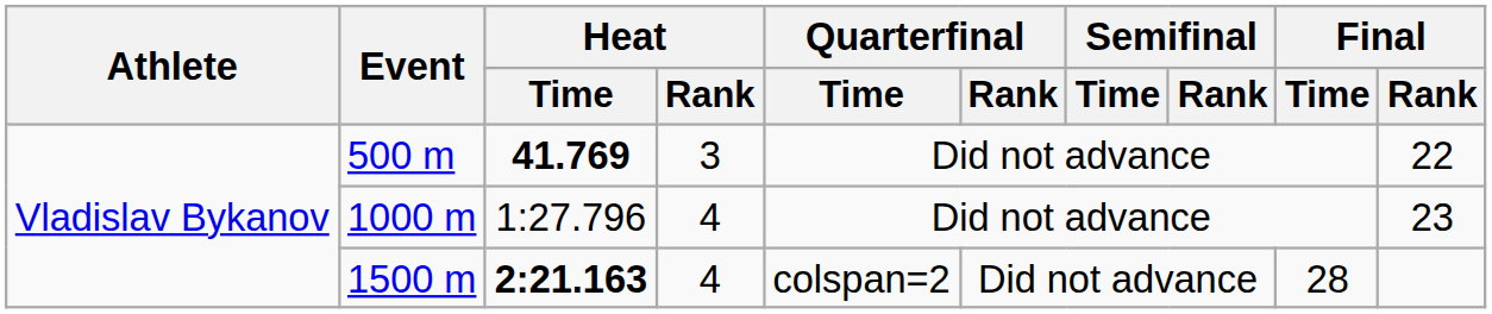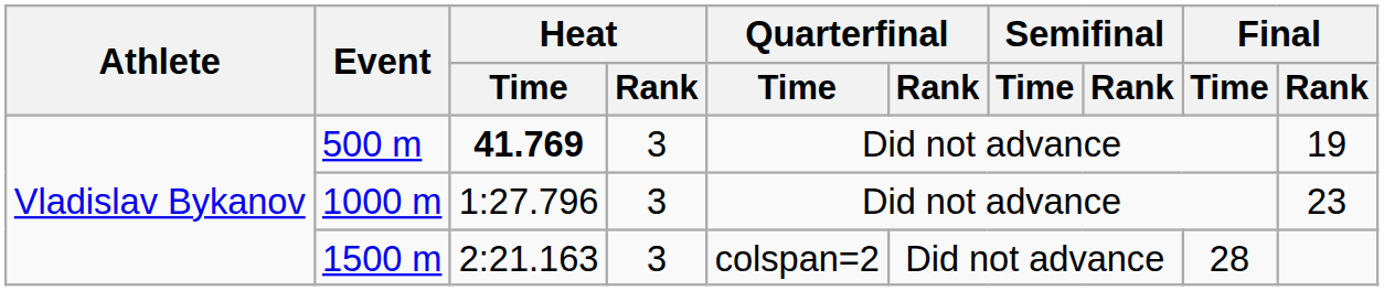500 m | Final / Rank: 22 -> 19
1000 m | Heat / Rank: 4 -> 3
1500 m | Heat / Time: bold -> normal
1500 m | Heat / Rank: 4 -> 3
